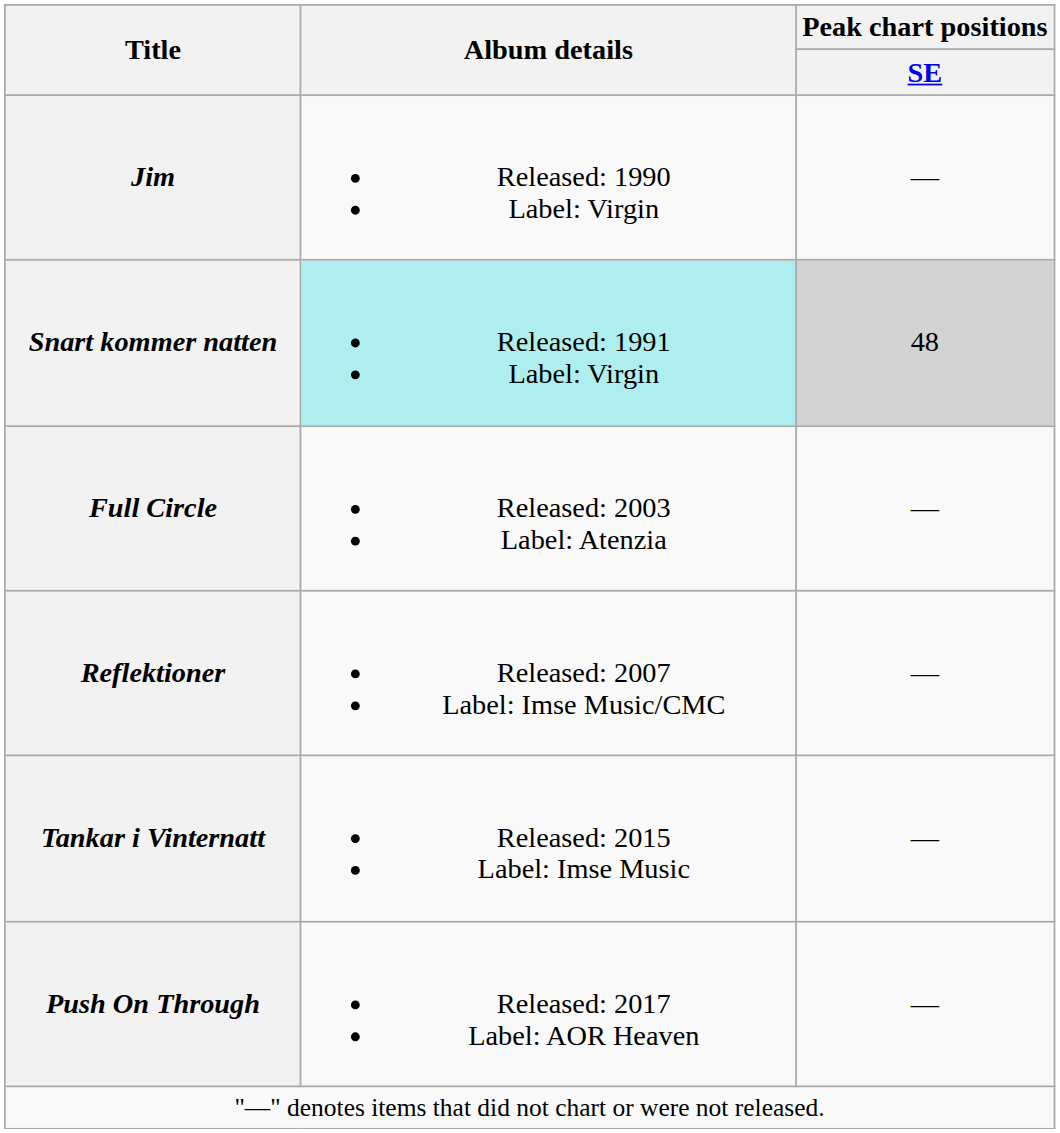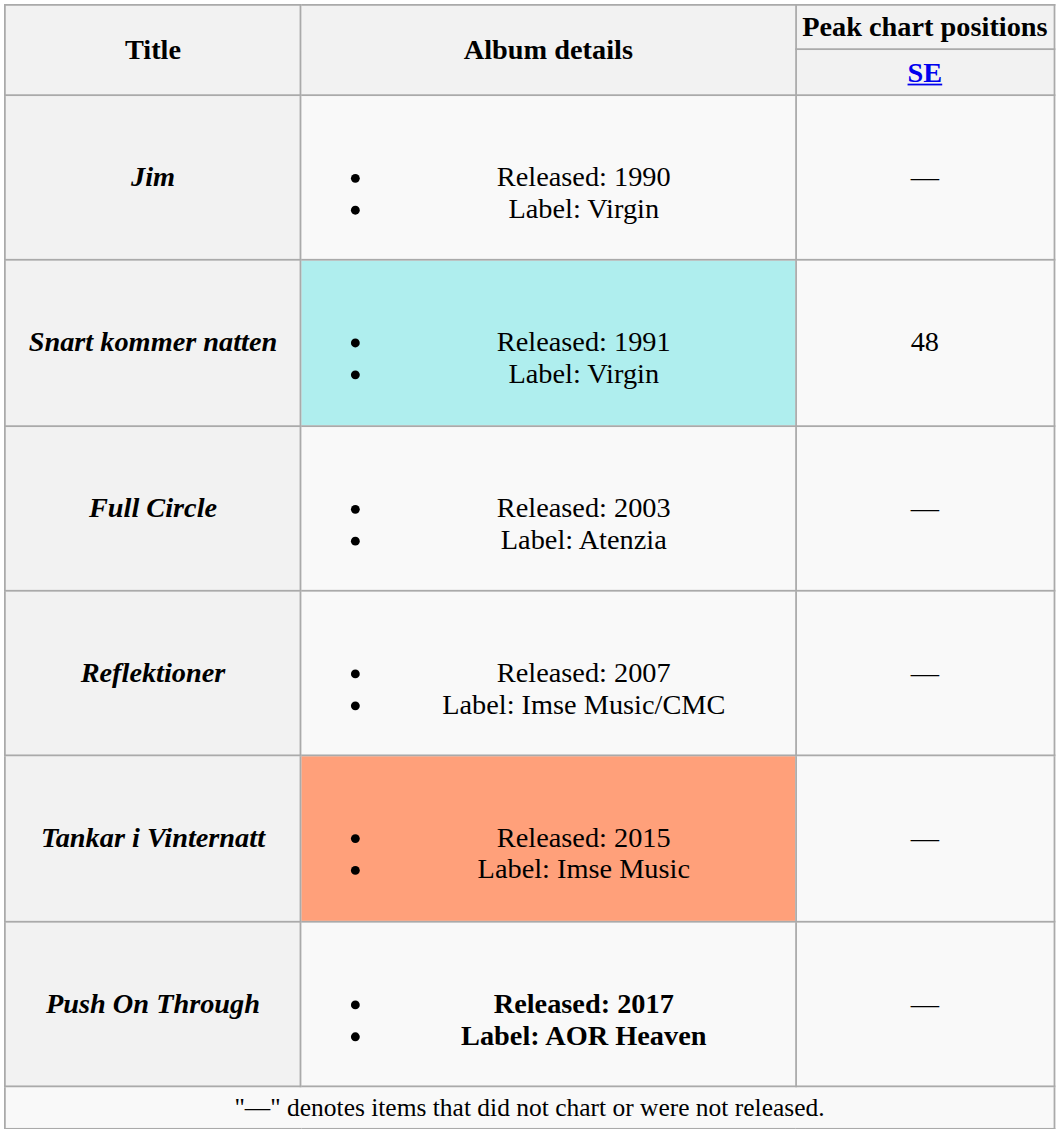Snart kommer natten | Peak chart positions / SE: lightgrey background -> no background
Tankar i Vinternatt | Album details: no background -> lightsalmon background
Push On Through | Album details: normal -> bold
